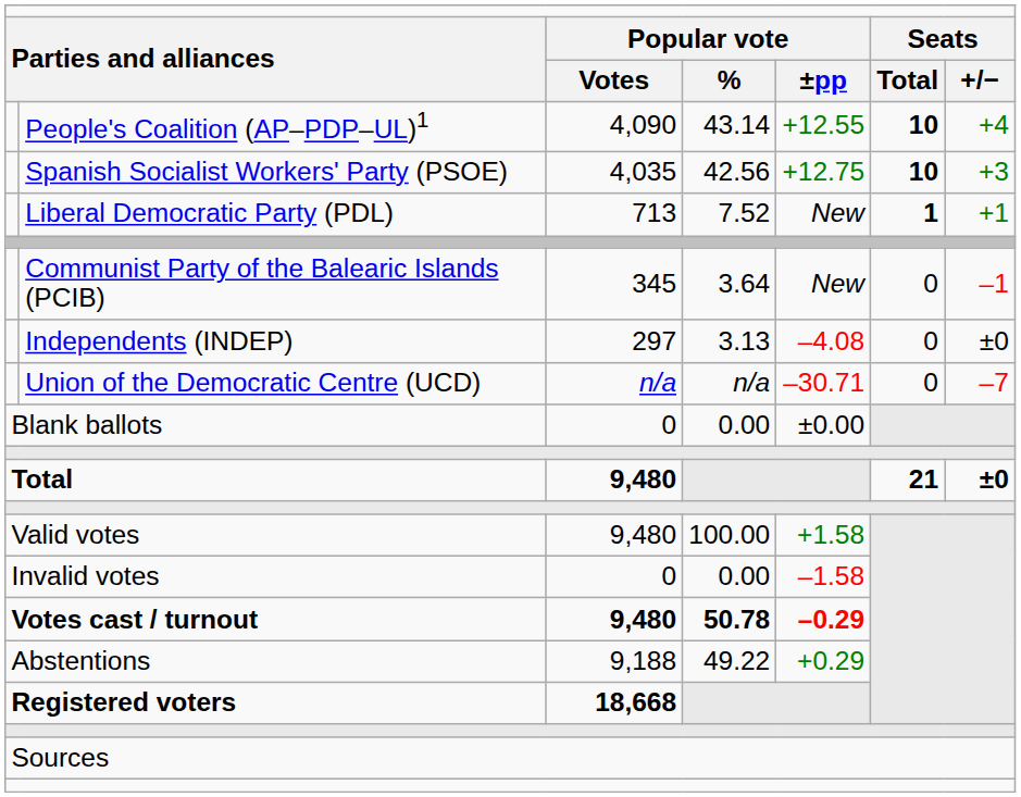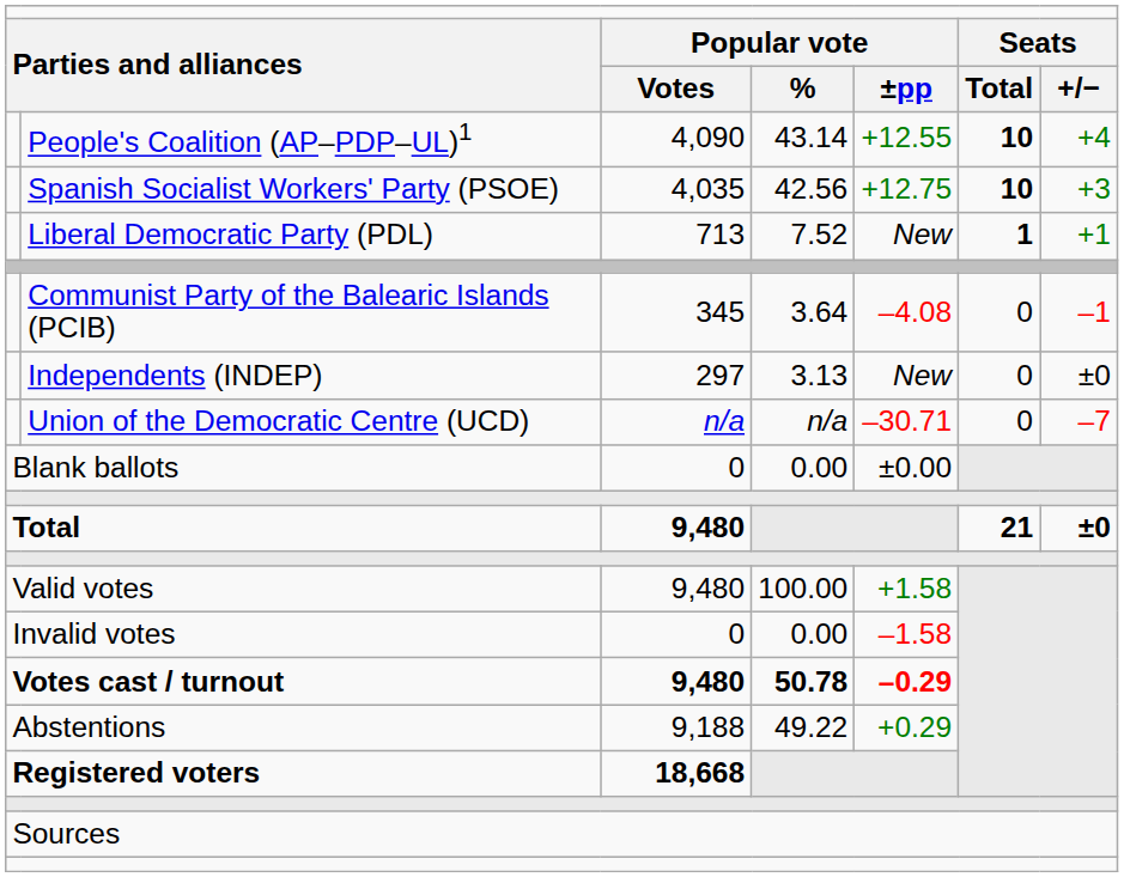Communist Party of the Balearic Islands (PCIB) | column 5: New -> –4.08
Independents (INDEP) | column 5: –4.08 -> New
